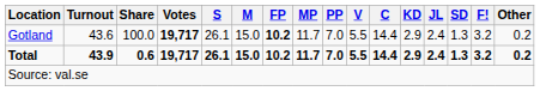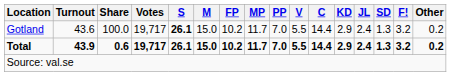Gotland | Votes: bold -> normal
Gotland | S: normal -> bold
Gotland | FP: bold -> normal
